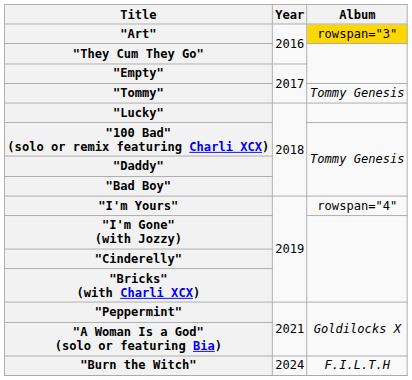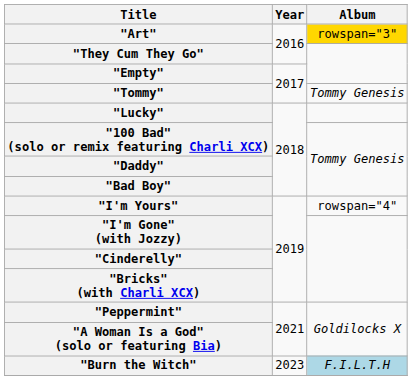"Burn the Witch" | Year: 2024 -> 2023
"Burn the Witch" | Album: no background -> lightblue background
